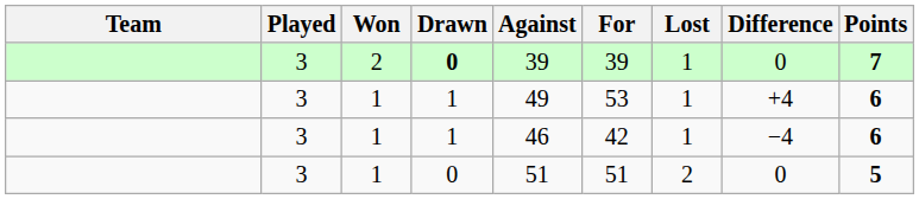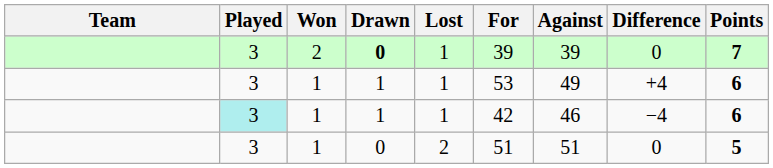columns swapped: Lost <-> Against
row 4 | Played: no background -> paleturquoise background
